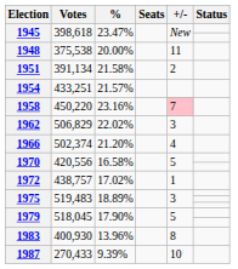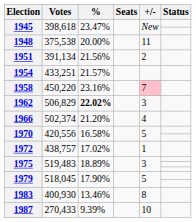1951 | %: 21.58% -> 21.56%
1962 | %: normal -> bold
1983 | %: 13.96% -> 13.46%
